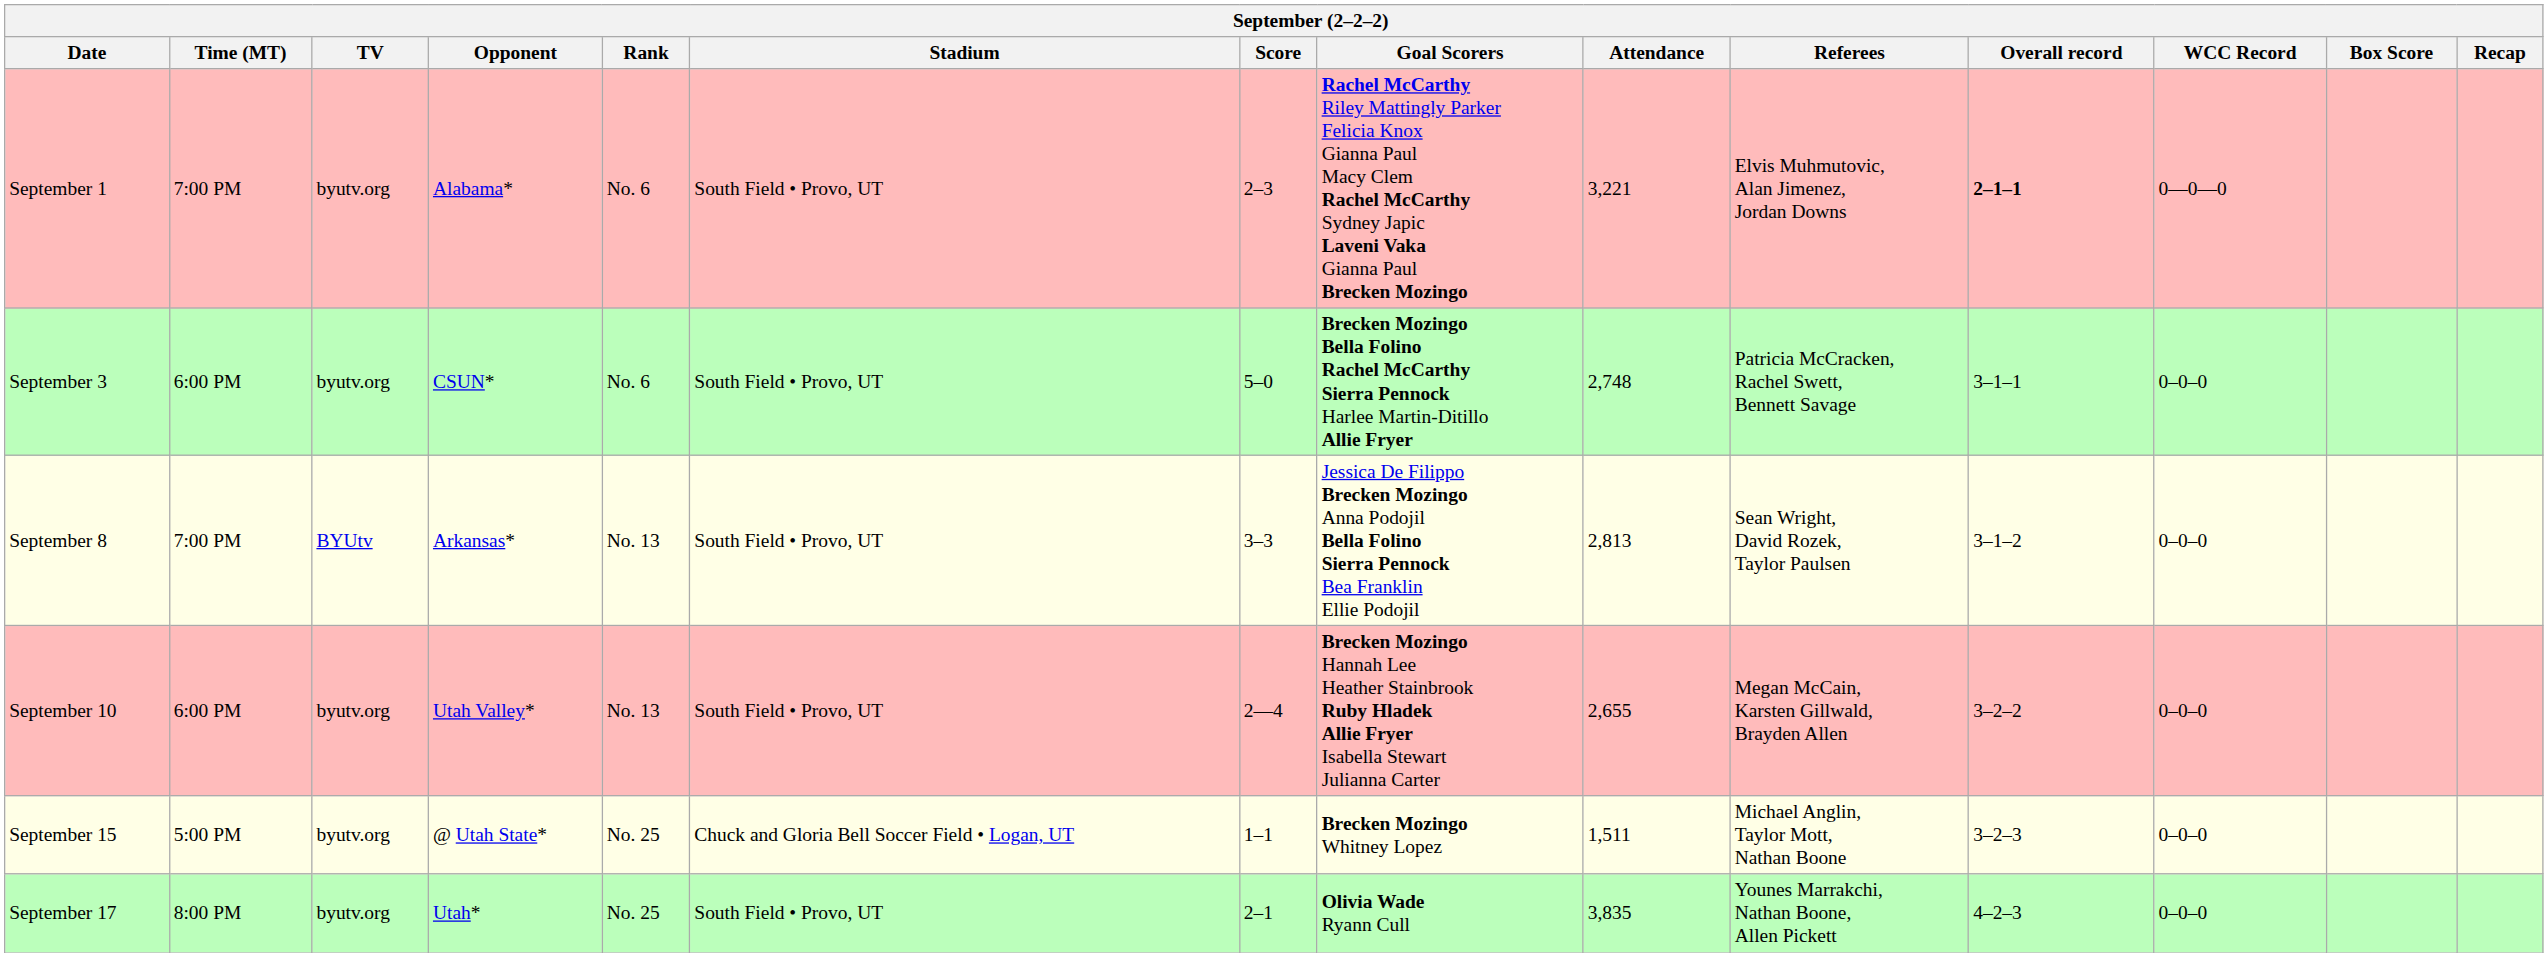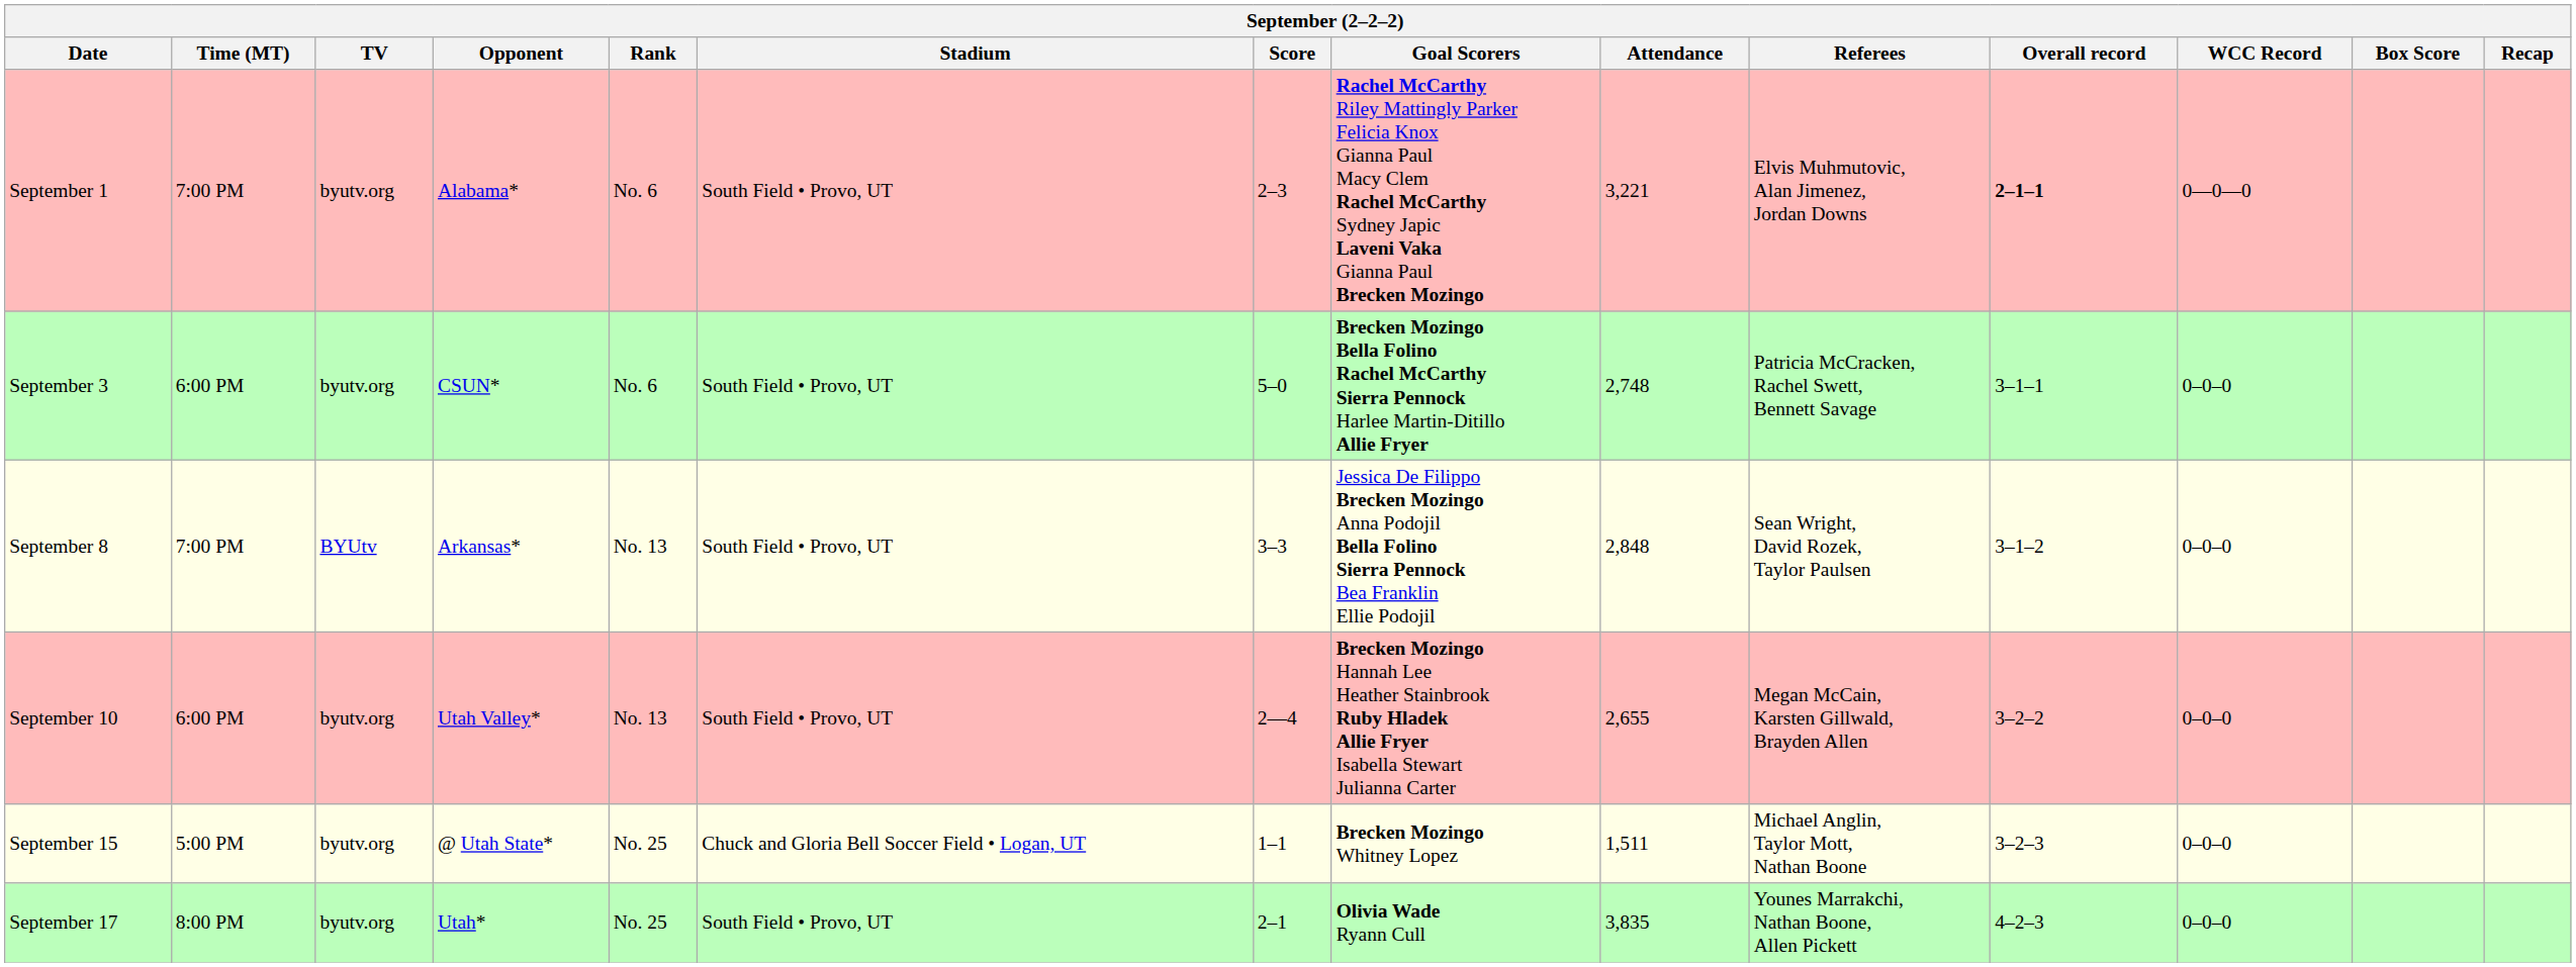September 8 | Attendance: 2,813 -> 2,848
